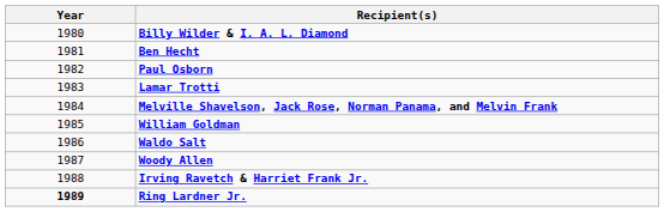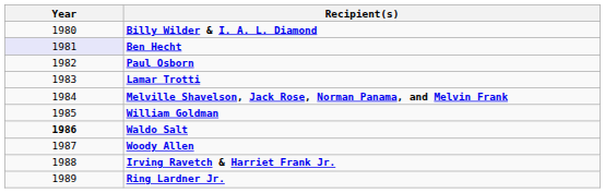Ben Hecht | Year: no background -> lavender background
Waldo Salt | Year: normal -> bold
Ring Lardner Jr. | Year: bold -> normal
